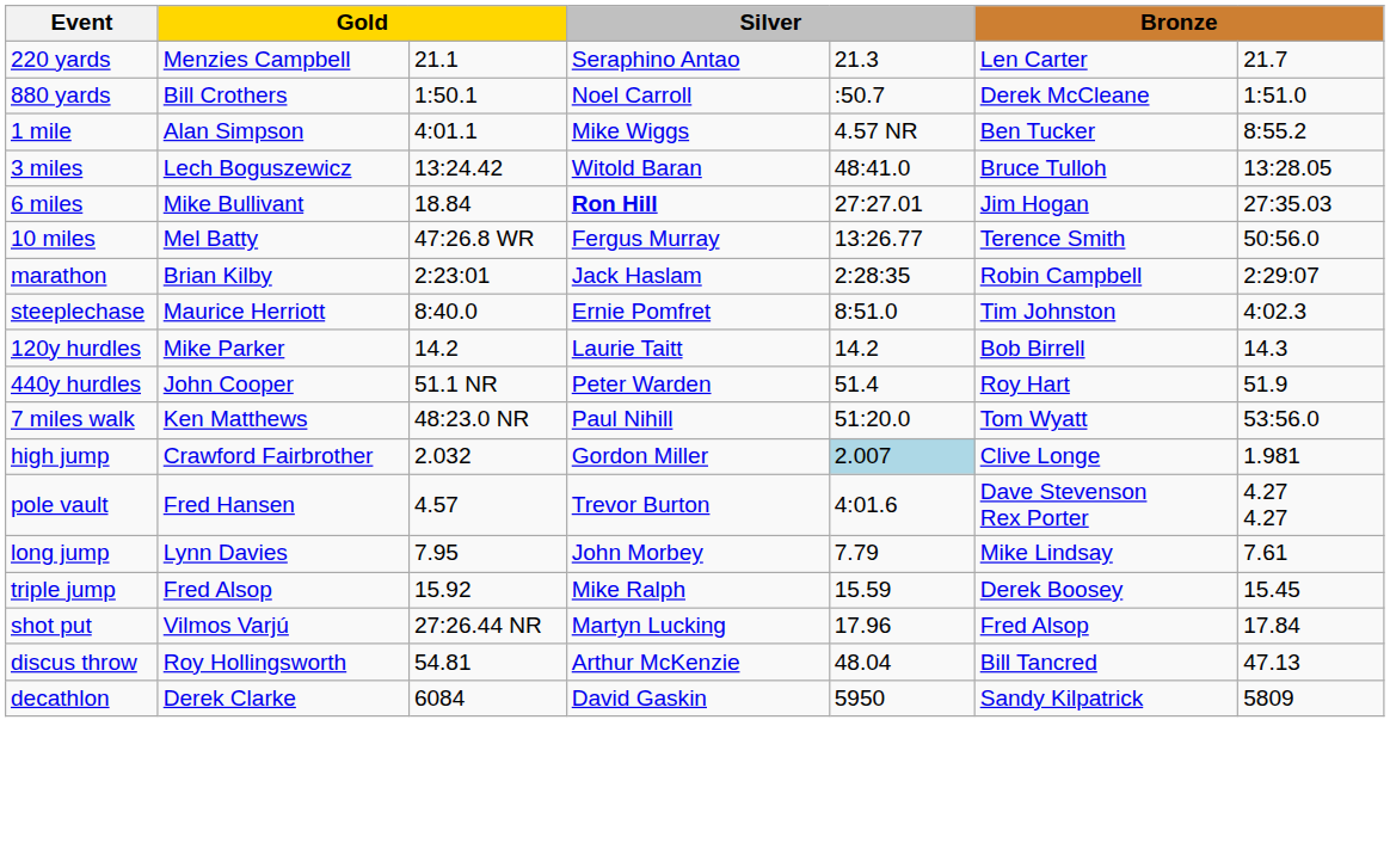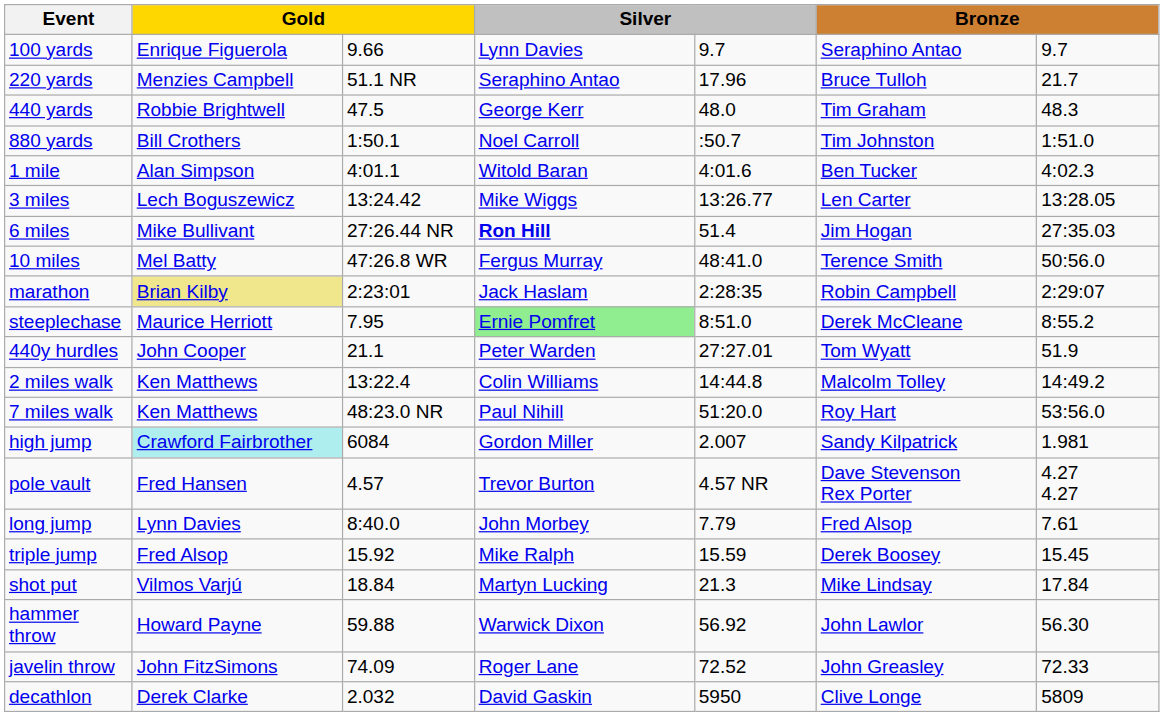+ row: 100 yards | Enrique Figuerola | 9.66 | Lynn Davies | 9.7 | Seraphino Antao | 9.7
220 yards | column 3: 21.1 -> 51.1 NR
220 yards | column 5: 21.3 -> 17.96
220 yards | column 6: Len Carter -> Bruce Tulloh
+ row: 440 yards | Robbie Brightwell | 47.5 | George Kerr | 48.0 | Tim Graham | 48.3
880 yards | column 6: Derek McCleane -> Tim Johnston
1 mile | column 4: Mike Wiggs -> Witold Baran
1 mile | column 5: 4.57 NR -> 4:01.6
1 mile | column 7: 8:55.2 -> 4:02.3
3 miles | column 4: Witold Baran -> Mike Wiggs
3 miles | column 5: 48:41.0 -> 13:26.77
3 miles | column 6: Bruce Tulloh -> Len Carter
6 miles | column 3: 18.84 -> 27:26.44 NR
6 miles | column 5: 27:27.01 -> 51.4
10 miles | column 5: 13:26.77 -> 48:41.0
marathon | column 2: no background -> khaki background
steeplechase | column 3: 8:40.0 -> 7.95
steeplechase | column 4: no background -> lightgreen background
steeplechase | column 6: Tim Johnston -> Derek McCleane
steeplechase | column 7: 4:02.3 -> 8:55.2
- row: 120y hurdles | Mike Parker | 14.2 | Laurie Taitt | 14.2 | Bob Birrell | 14.3
440y hurdles | column 3: 51.1 NR -> 21.1
440y hurdles | column 5: 51.4 -> 27:27.01
440y hurdles | column 6: Roy Hart -> Tom Wyatt
+ row: 2 miles walk | Ken Matthews | 13:22.4 | Colin Williams | 14:44.8 | Malcolm Tolley | 14:49.2
7 miles walk | column 6: Tom Wyatt -> Roy Hart
high jump | column 2: no background -> paleturquoise background
high jump | column 3: 2.032 -> 6084
high jump | column 5: lightblue background -> no background
high jump | column 6: Clive Longe -> Sandy Kilpatrick
pole vault | column 5: 4:01.6 -> 4.57 NR
long jump | column 3: 7.95 -> 8:40.0
long jump | column 6: Mike Lindsay -> Fred Alsop
shot put | column 3: 27:26.44 NR -> 18.84
shot put | column 5: 17.96 -> 21.3
shot put | column 6: Fred Alsop -> Mike Lindsay
- row: discus throw | Roy Hollingsworth | 54.81 | Arthur McKenzie | 48.04 | Bill Tancred | 47.13
+ row: hammer throw | Howard Payne | 59.88 | Warwick Dixon | 56.92 | John Lawlor | 56.30
+ row: javelin throw | John FitzSimons | 74.09 | Roger Lane | 72.52 | John Greasley | 72.33
decathlon | column 3: 6084 -> 2.032
decathlon | column 6: Sandy Kilpatrick -> Clive Longe
